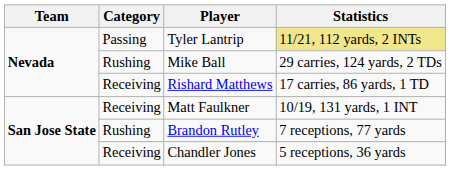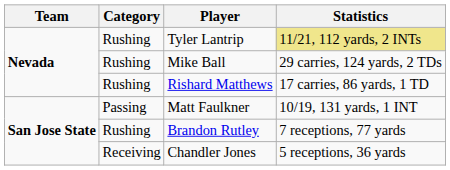Tyler Lantrip | Category: Passing -> Rushing
Rishard Matthews | Category: Receiving -> Rushing
Matt Faulkner | Category: Receiving -> Passing
